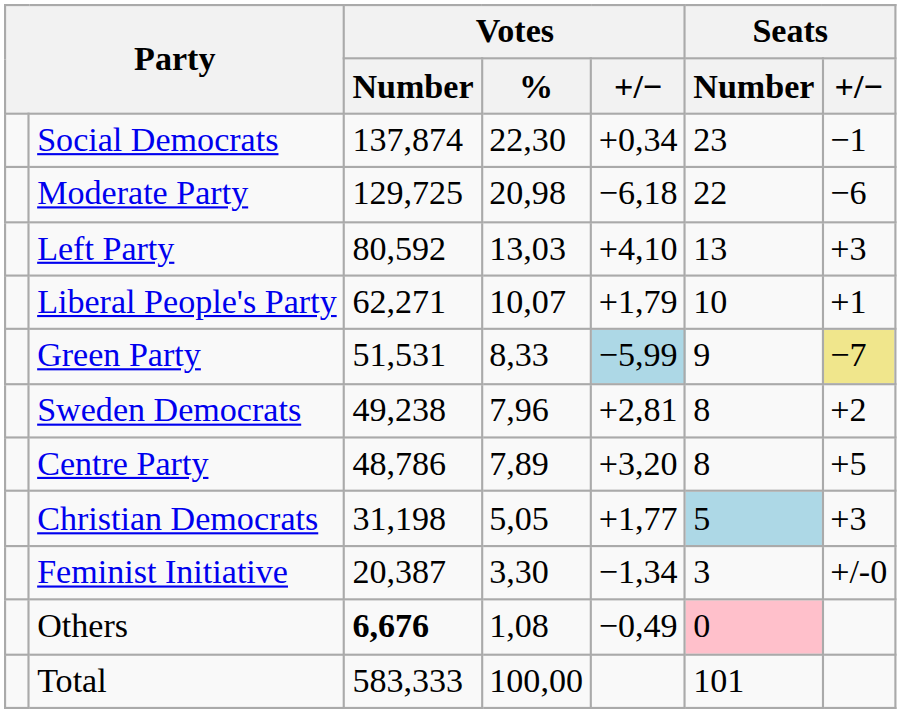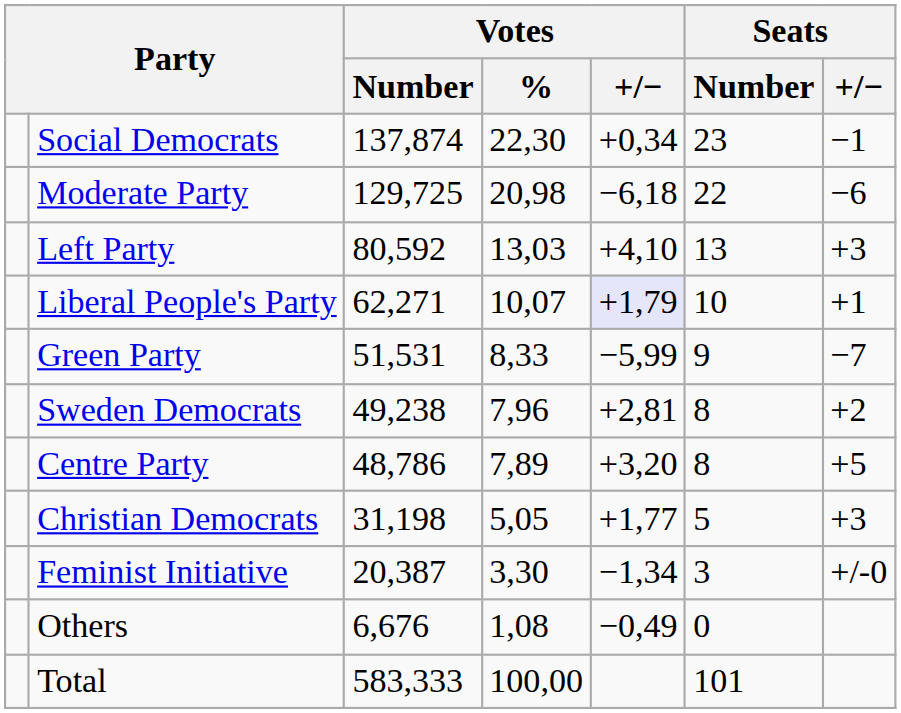Liberal People's Party | Votes / +/−: no background -> lavender background
Green Party | Votes / +/−: lightblue background -> no background
Green Party | Seats / +/−: khaki background -> no background
Christian Democrats | Seats / Number: lightblue background -> no background
Others | Votes / Number: bold -> normal
Others | Seats / Number: pink background -> no background
